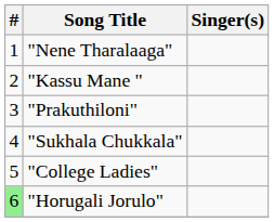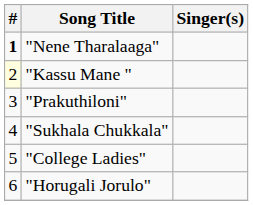"Nene Tharalaaga" | #: normal -> bold
"Kassu Mane " | #: no background -> lightyellow background
"Horugali Jorulo" | #: lightgreen background -> no background
